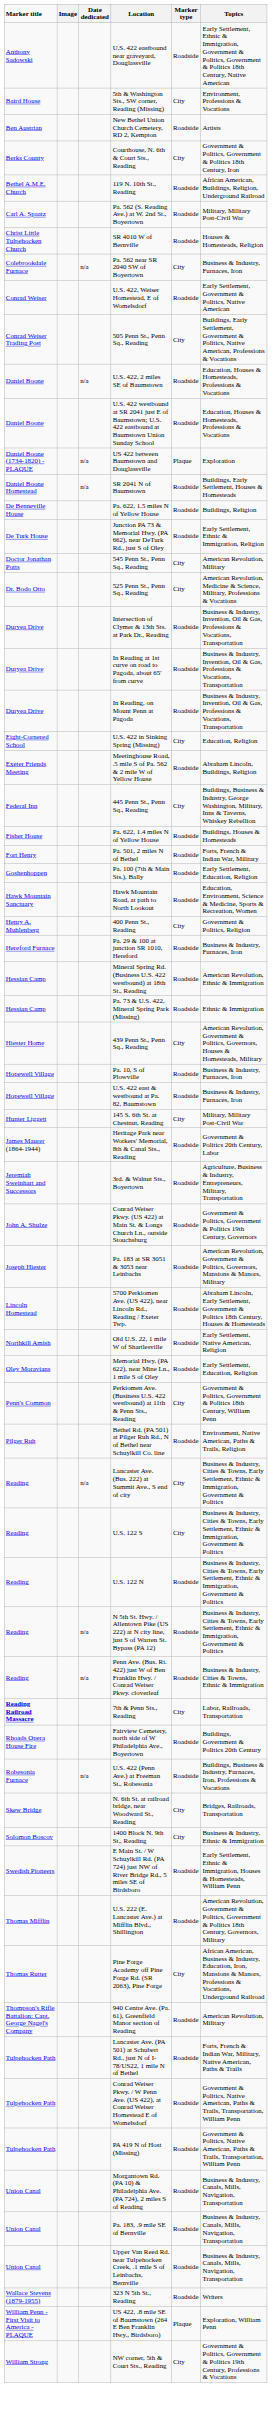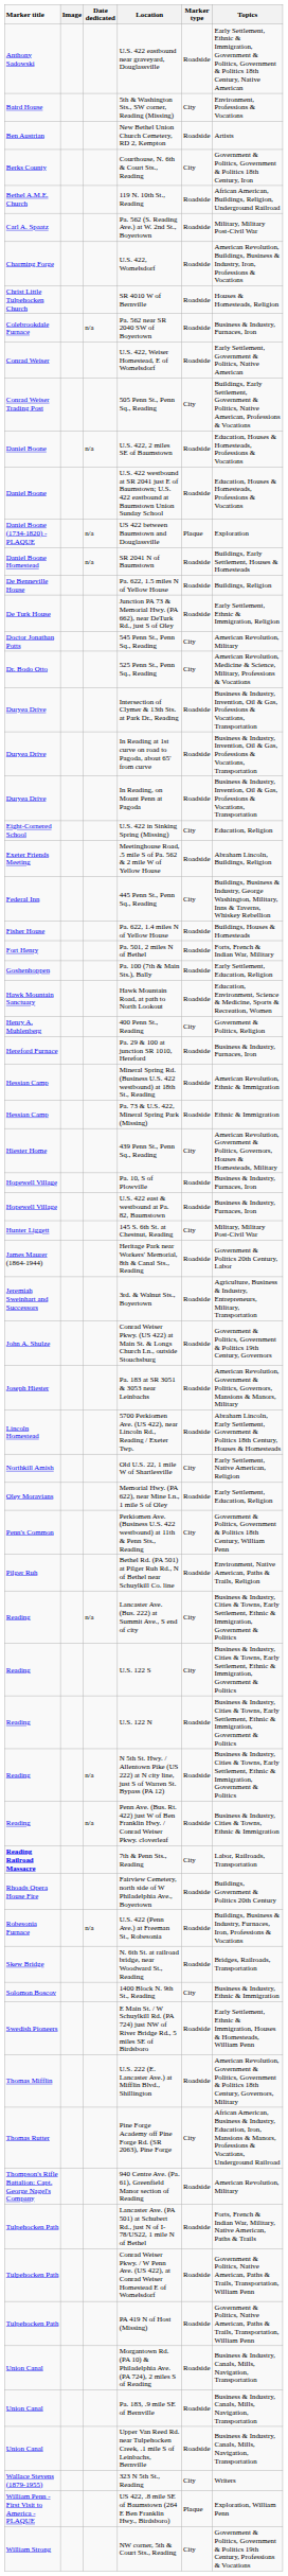+ row: Charming Forge | U.S. 422, Womelsdorf | Roadside | American Revolution, Buildings, Business & Industry, Iron, Professions & Vocations
Pa. 562 near SR 2040 SW of Boyertown | Marker type: City -> Roadside
Old U.S. 22, 1 mile W of Shartlesville | Marker type: Roadside -> City
N. 6th St. at railroad bridge, near Woodward St., Reading | Marker type: City -> Roadside
323 N 5th St., Reading | Marker type: Roadside -> City
